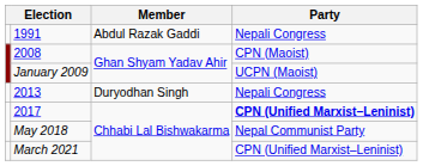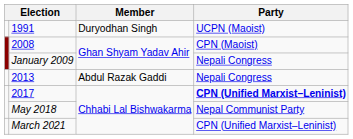1991 | Member: Abdul Razak Gaddi -> Duryodhan Singh
1991 | Party: Nepali Congress -> UCPN (Maoist)
January 2009 | Party: UCPN (Maoist) -> Nepali Congress
2013 | Member: Duryodhan Singh -> Abdul Razak Gaddi
